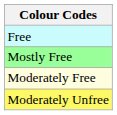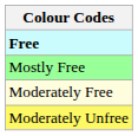row 2 | column 1: normal -> bold
